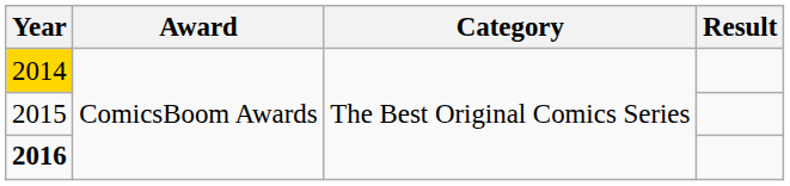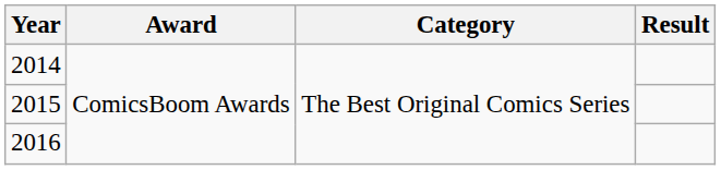2014 | Year: gold background -> no background
2016 | Year: bold -> normal
